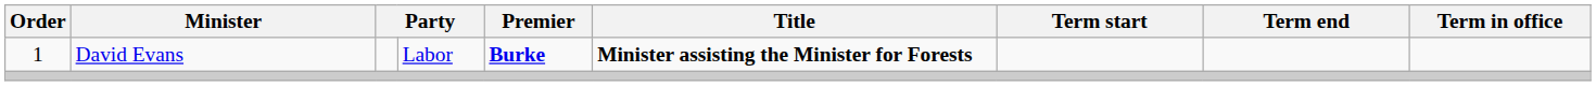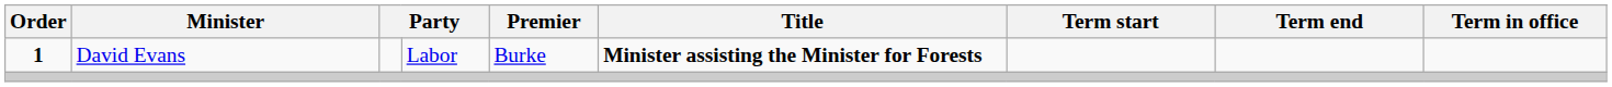David Evans | Order: normal -> bold
David Evans | Premier: bold -> normal
